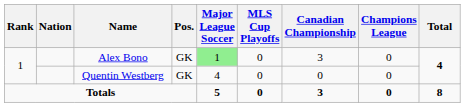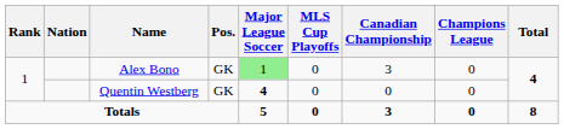Quentin Westberg | Major League Soccer: normal -> bold
